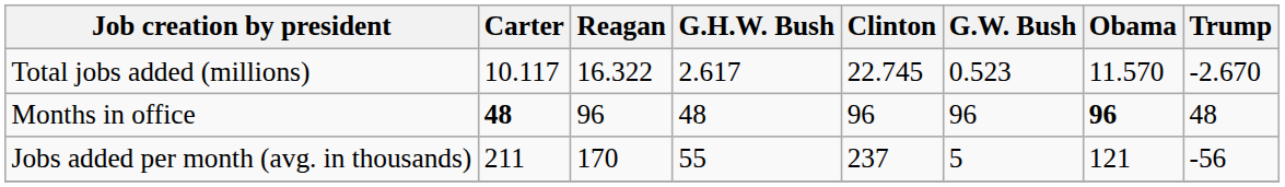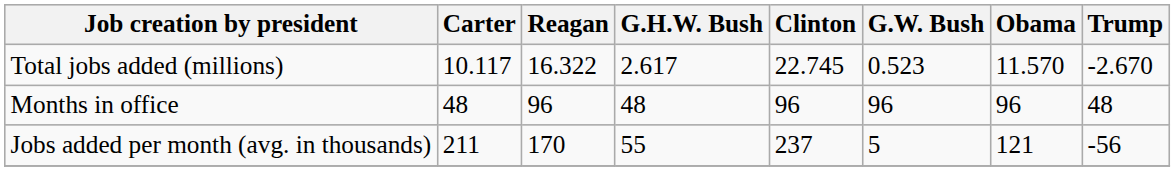Months in office | Carter: bold -> normal
Months in office | Obama: bold -> normal
